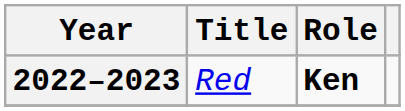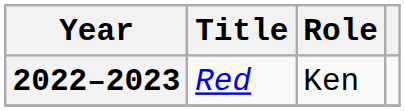2022–2023 | Role: bold -> normal
